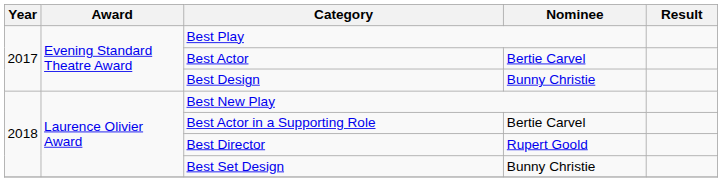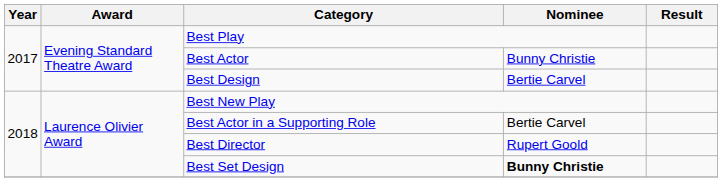Best Actor | Nominee: Bertie Carvel -> Bunny Christie
Best Design | Nominee: Bunny Christie -> Bertie Carvel
Best Set Design | Nominee: normal -> bold
